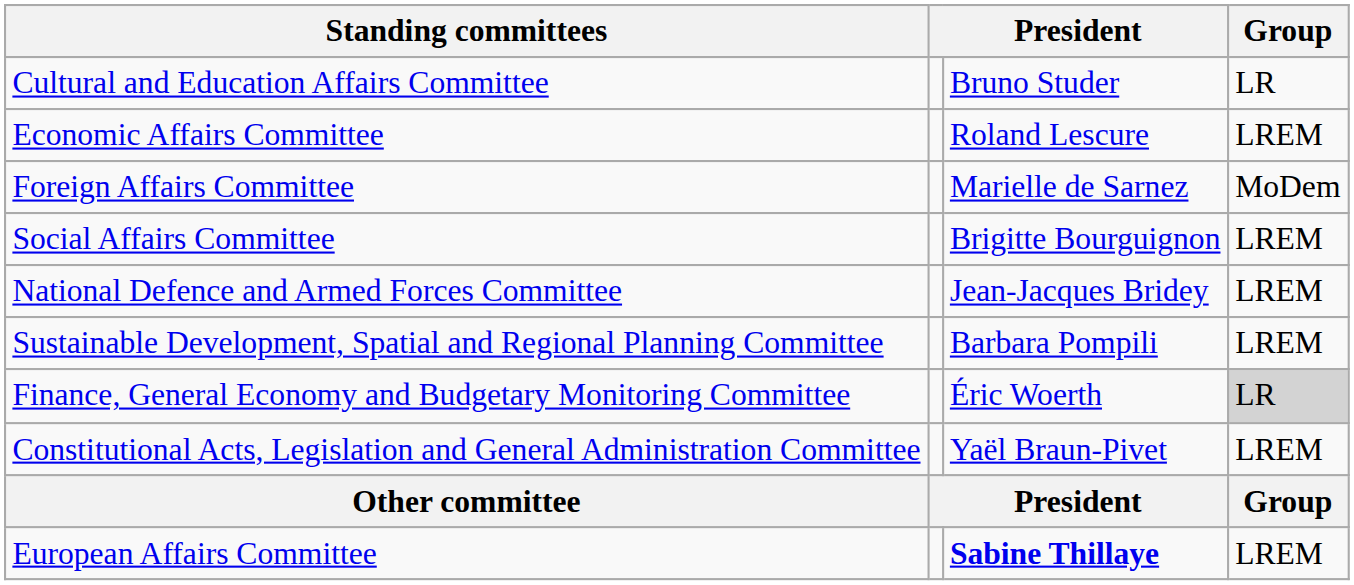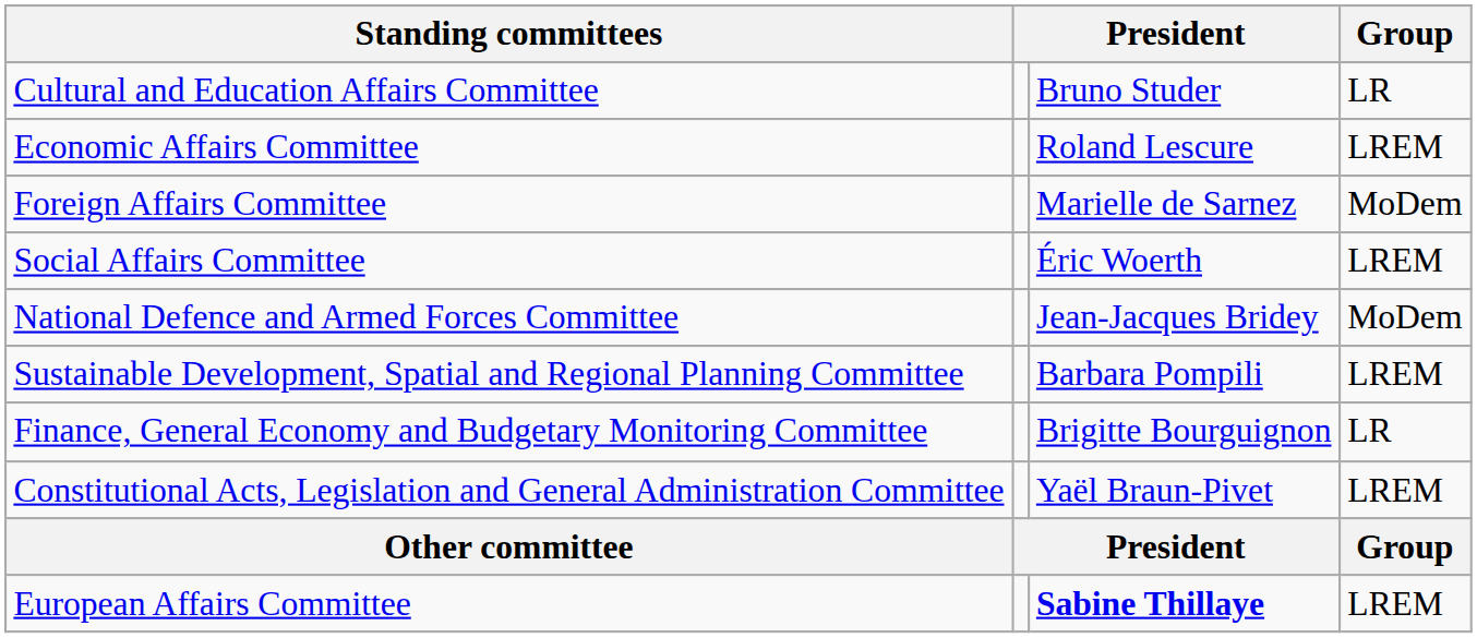Social Affairs Committee | column 3: Brigitte Bourguignon -> Éric Woerth
National Defence and Armed Forces Committee | Group: LREM -> MoDem
Finance, General Economy and Budgetary Monitoring Committee | column 3: Éric Woerth -> Brigitte Bourguignon
Finance, General Economy and Budgetary Monitoring Committee | Group: lightgrey background -> no background
